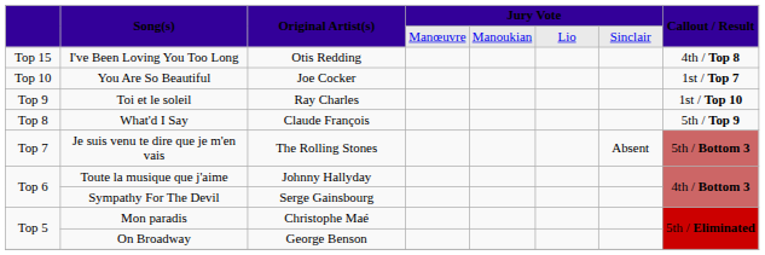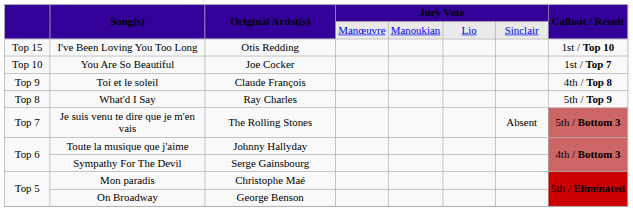I've Been Loving You Too Long | Callout / Result: 4th / Top 8 -> 1st / Top 10
Toi et le soleil | Original Artist(s): Ray Charles -> Claude François
Toi et le soleil | Callout / Result: 1st / Top 10 -> 4th / Top 8
What'd I Say | Original Artist(s): Claude François -> Ray Charles
